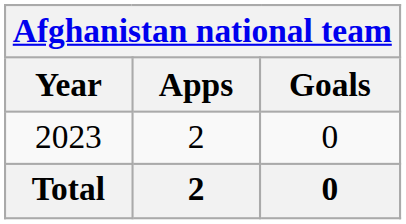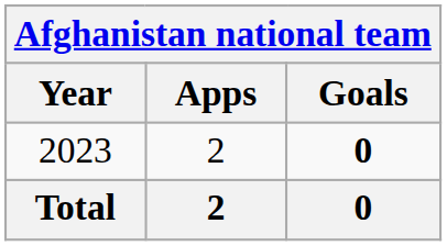2023 | Goals: normal -> bold
